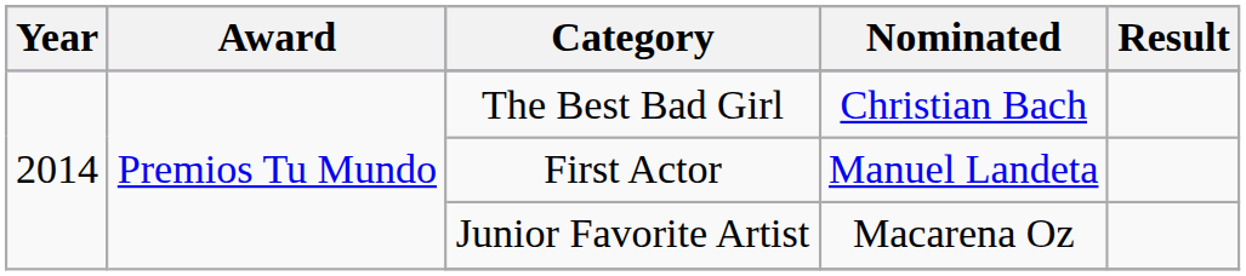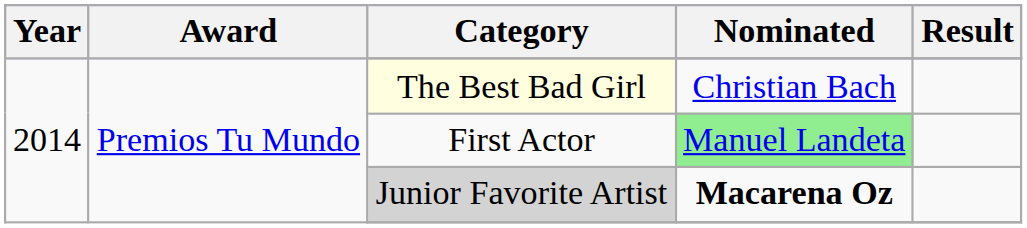The Best Bad Girl | Category: no background -> lightyellow background
First Actor | Nominated: no background -> lightgreen background
Junior Favorite Artist | Category: no background -> lightgrey background
Junior Favorite Artist | Nominated: normal -> bold
